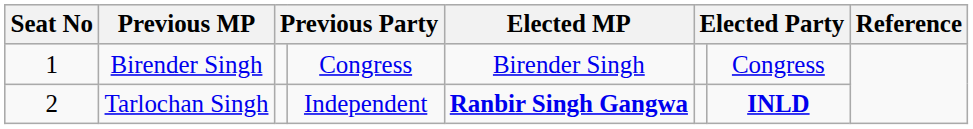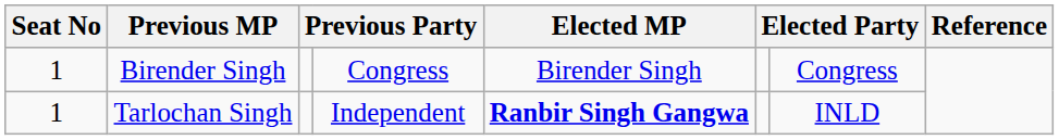Tarlochan Singh | Seat No: 2 -> 1
Tarlochan Singh | column 7: bold -> normal
